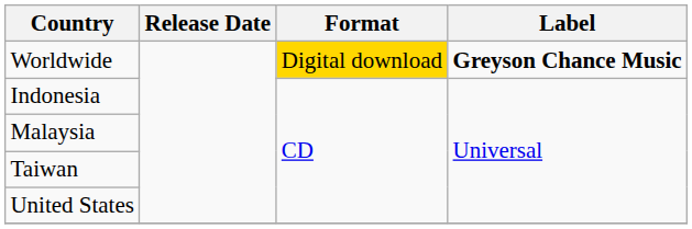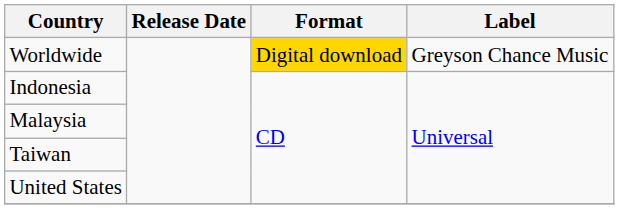Worldwide | Label: bold -> normal
